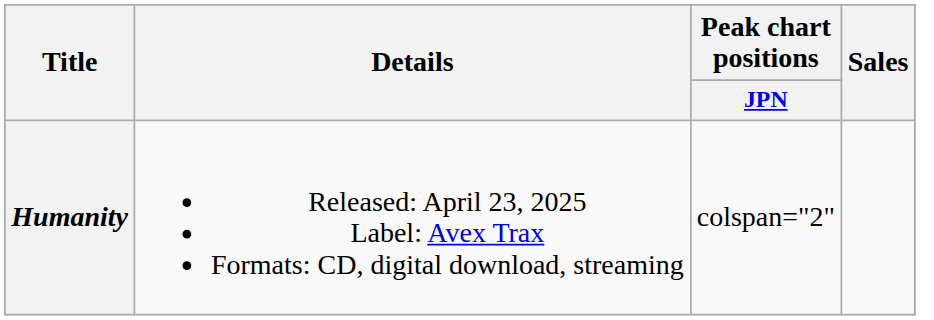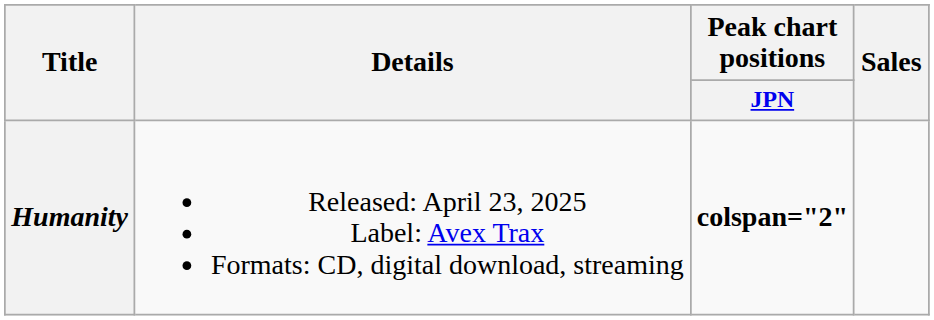Humanity | Peak chart positions / JPN: normal -> bold
